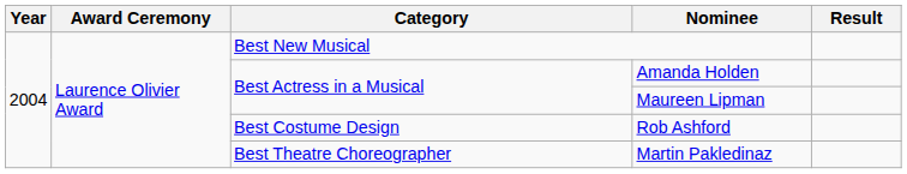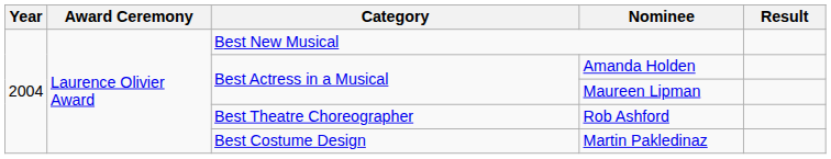Rob Ashford | Category: Best Costume Design -> Best Theatre Choreographer
Martin Pakledinaz | Category: Best Theatre Choreographer -> Best Costume Design
